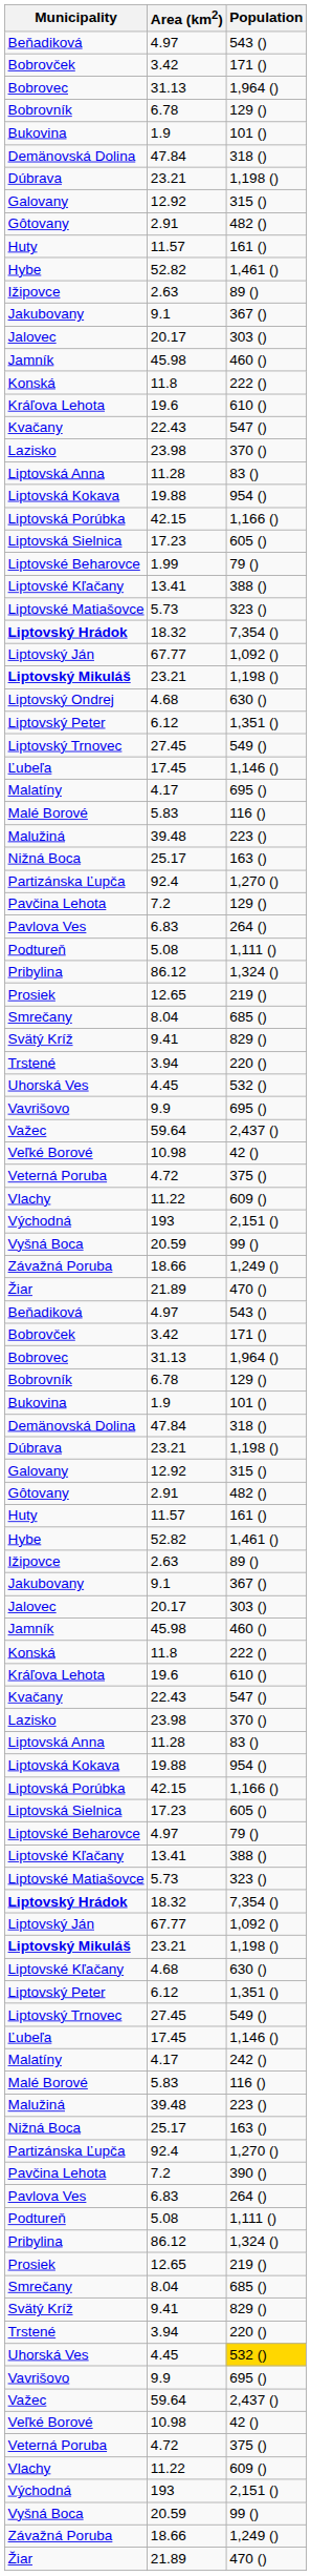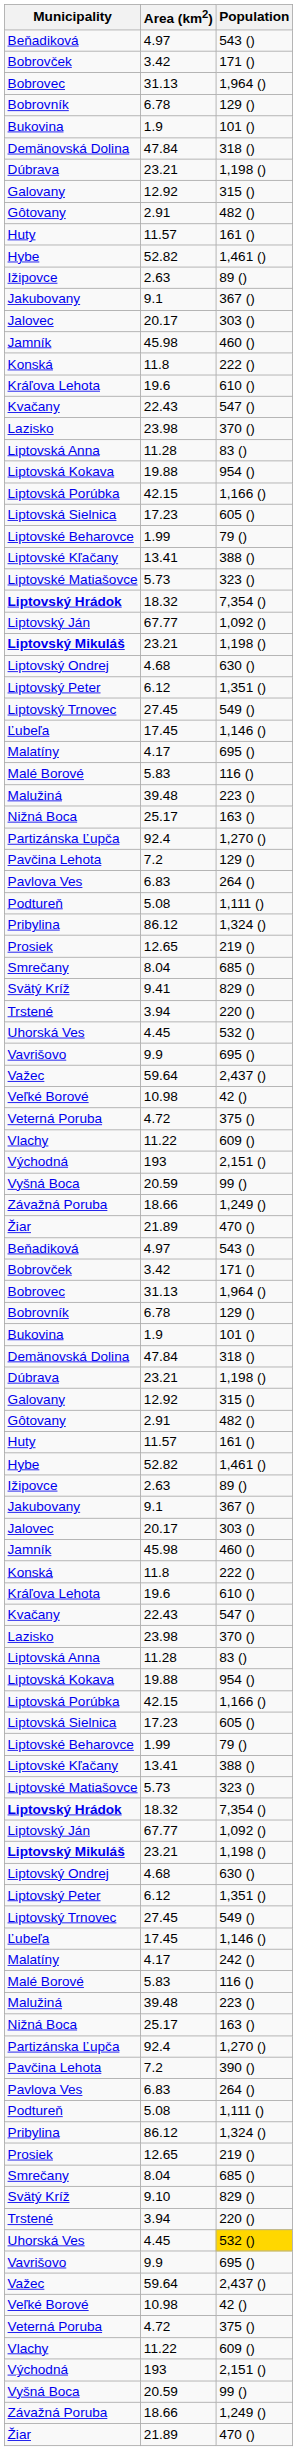row 81 | Area (km2): 4.97 -> 1.99
row 87 | Municipality: Liptovské Kľačany -> Liptovský Ondrej
row 102 | Area (km2): 9.41 -> 9.10
